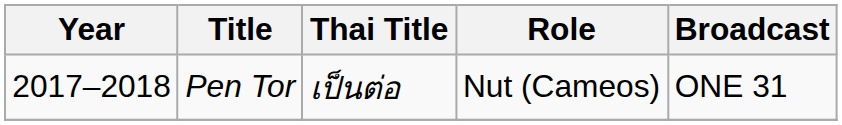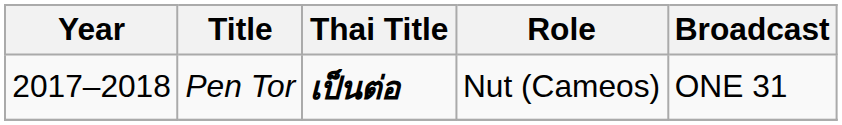Pen Tor | Thai Title: normal -> bold
